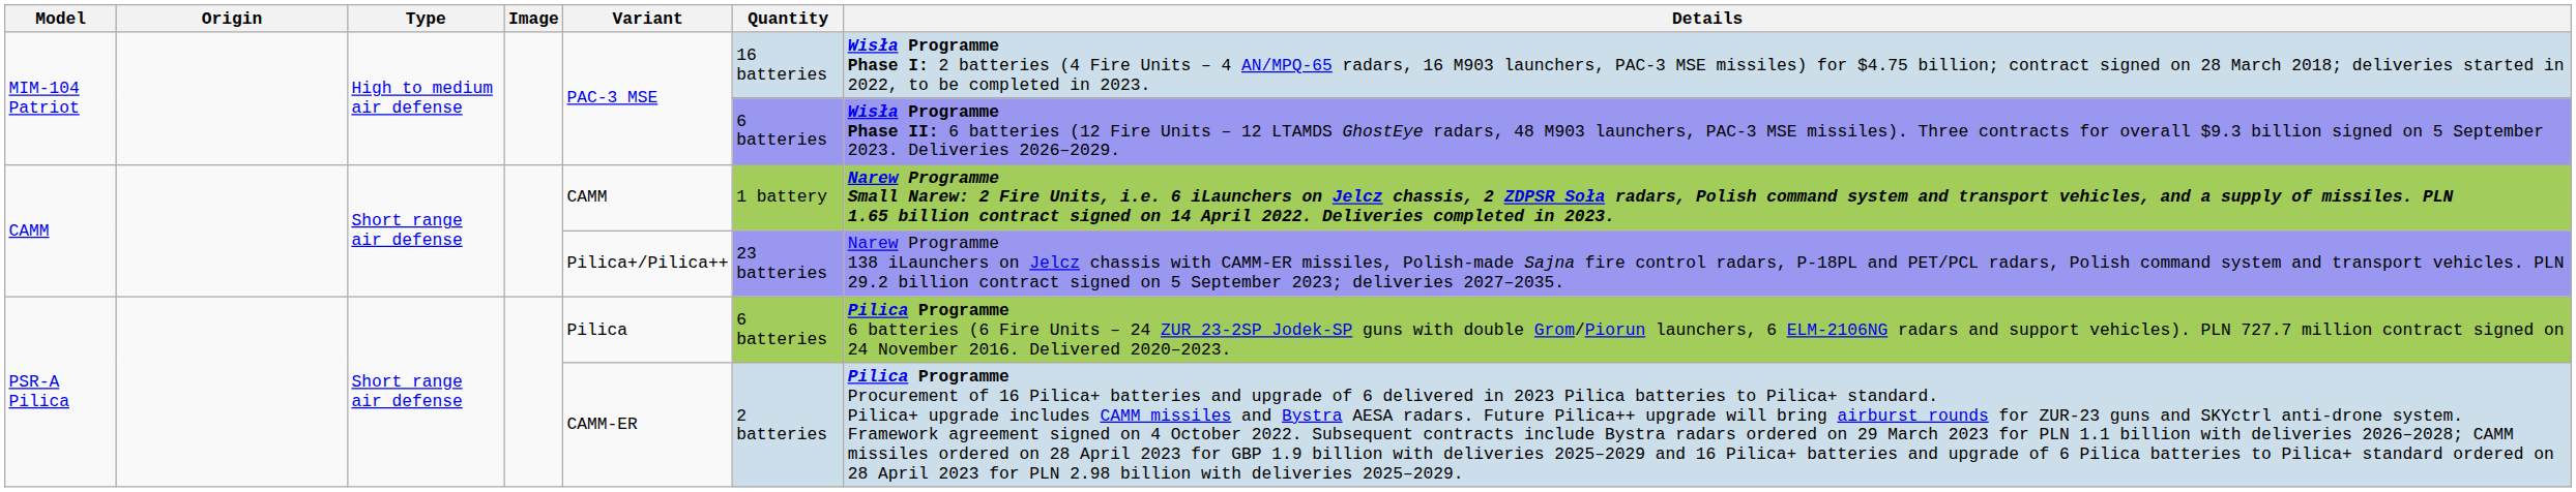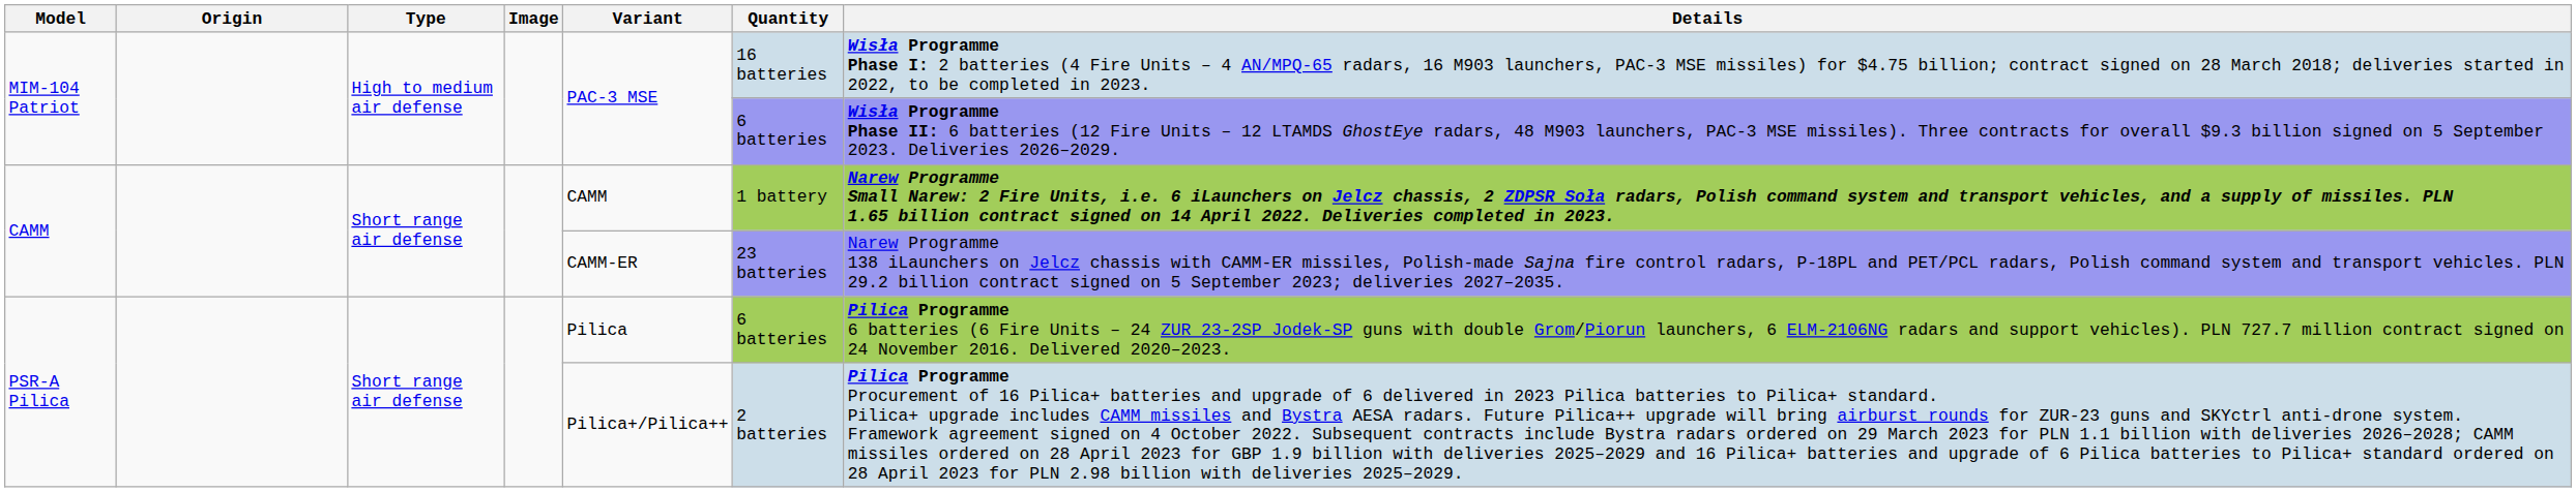row 5 | Variant: Pilica+/Pilica++ -> CAMM-ER
row 7 | Variant: CAMM-ER -> Pilica+/Pilica++
